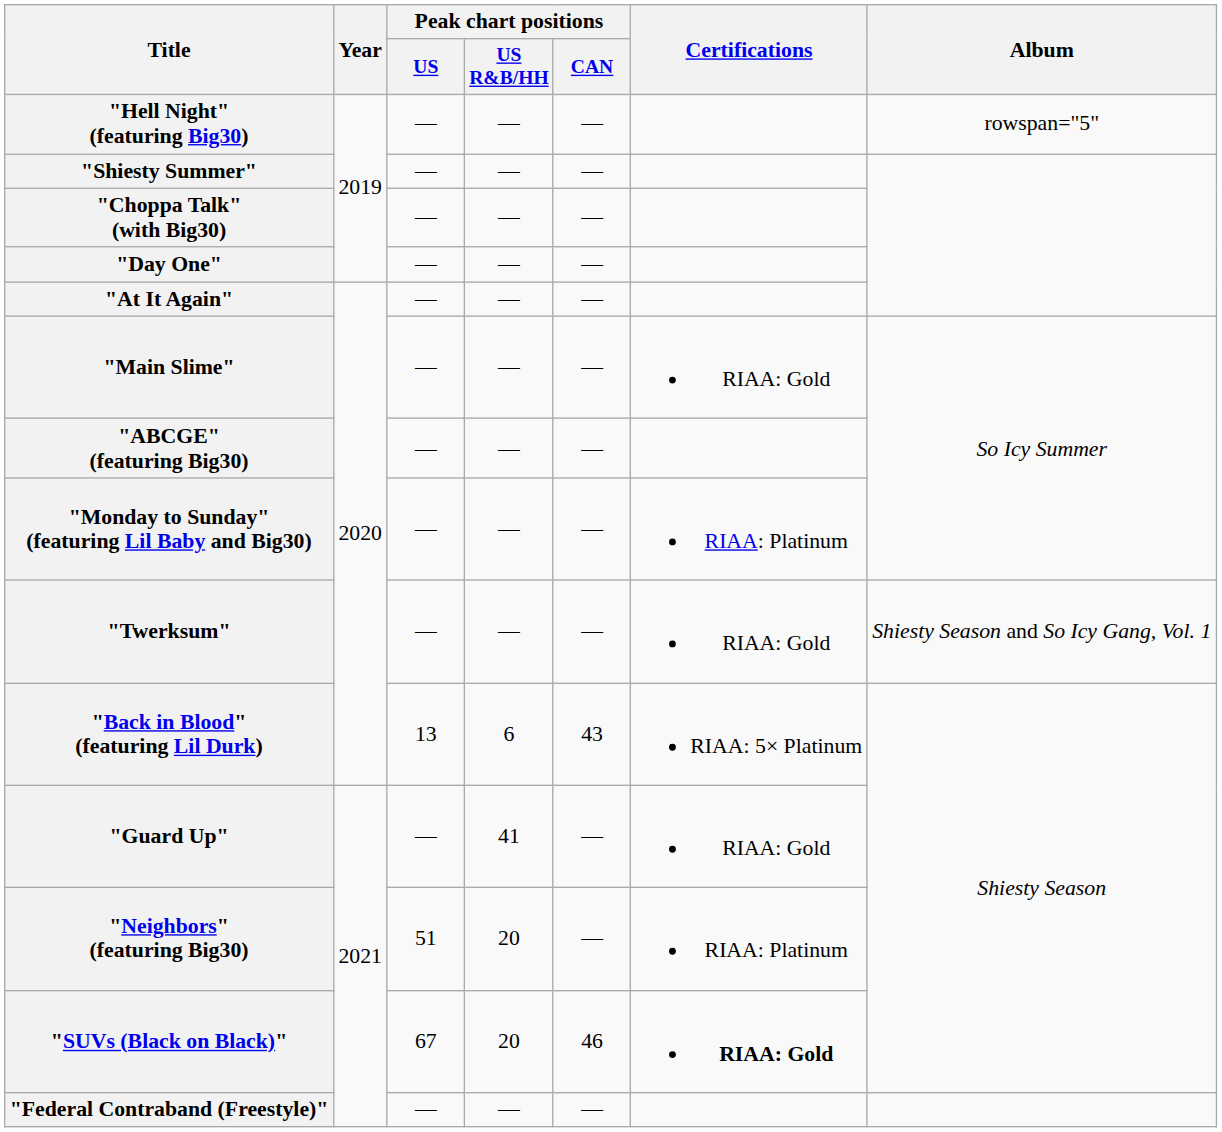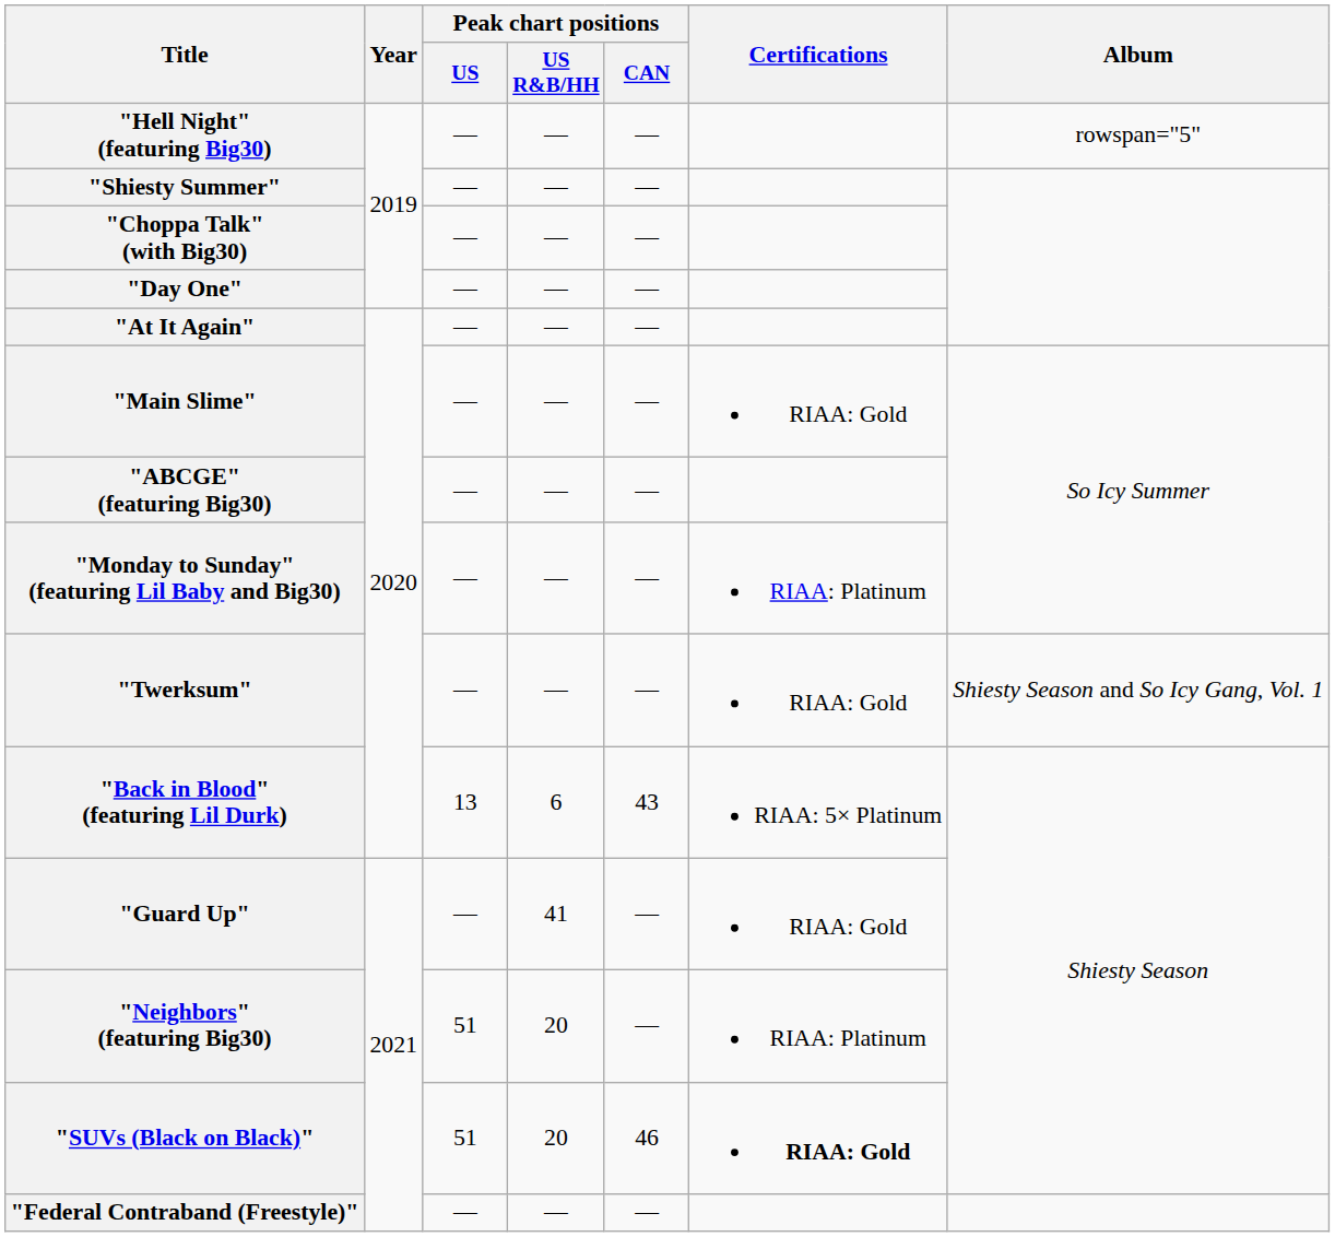"SUVs (Black on Black)" | Peak chart positions / US: 67 -> 51
